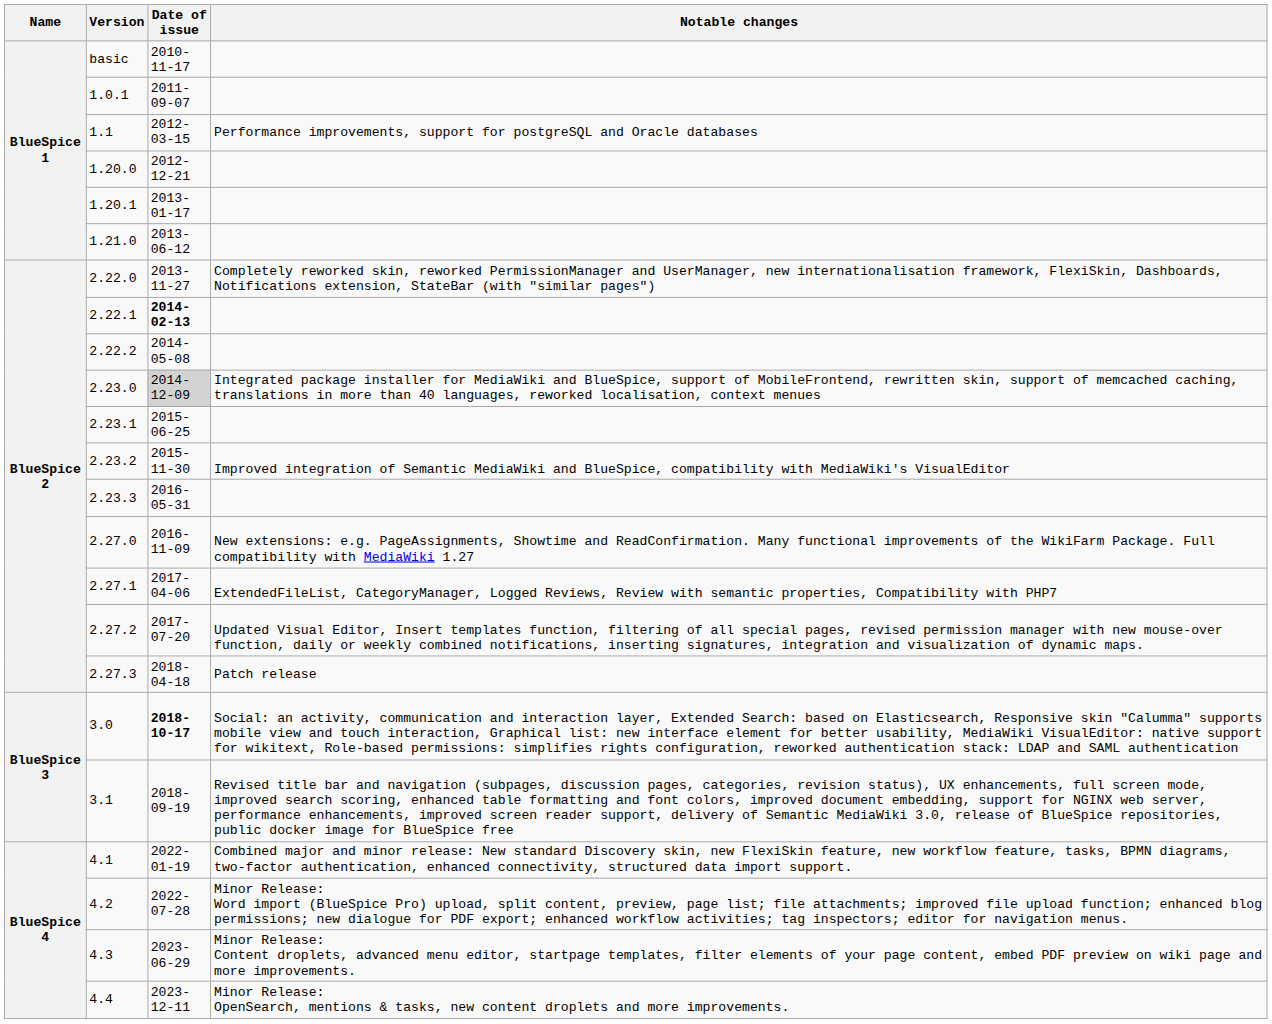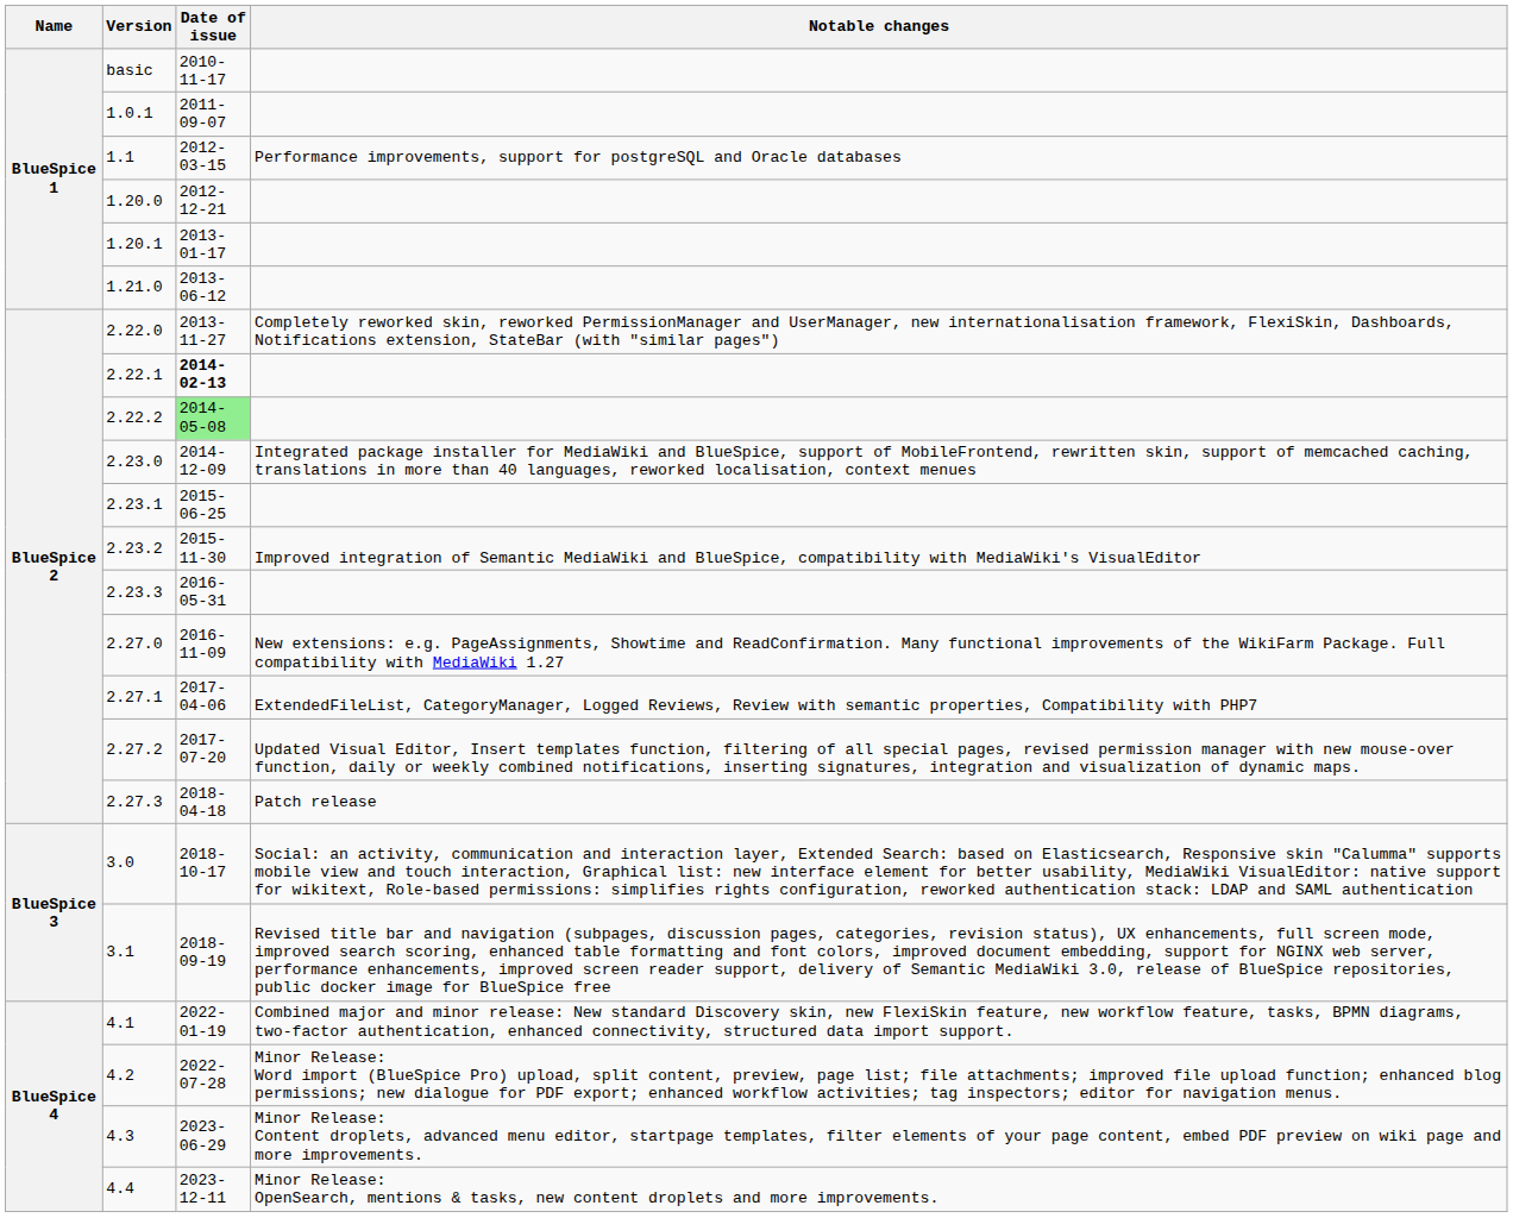2.22.2 | Date of issue: no background -> lightgreen background
2.23.0 | Date of issue: lightgrey background -> no background
3.0 | Date of issue: bold -> normal
